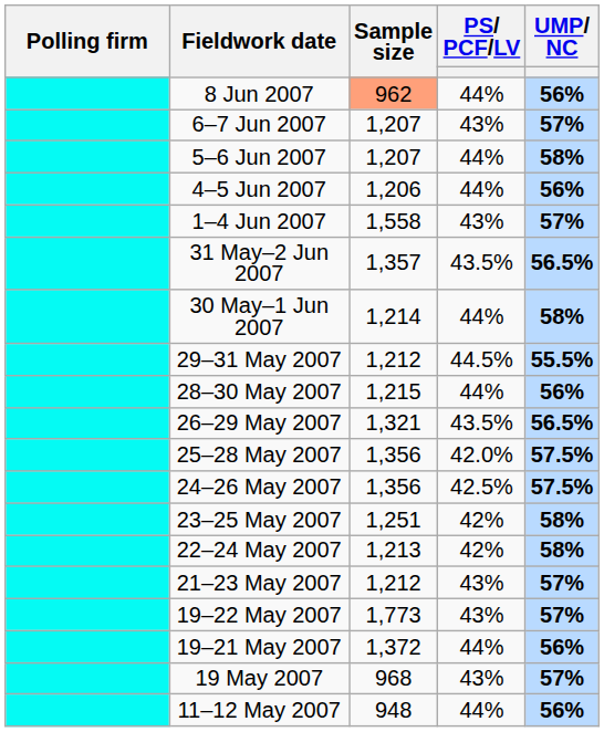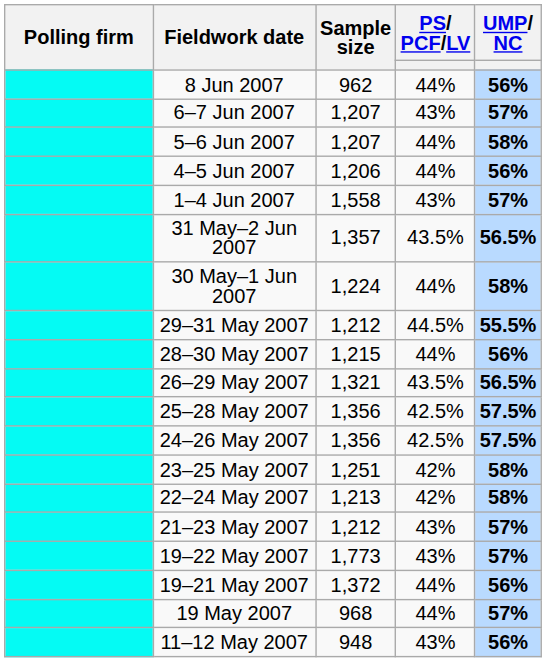8 Jun 2007 | Sample size: lightsalmon background -> no background
30 May–1 Jun 2007 | Sample size: 1,214 -> 1,224
25–28 May 2007 | PS/ PCF/LV: 42.0% -> 42.5%
19 May 2007 | PS/ PCF/LV: 43% -> 44%
11–12 May 2007 | PS/ PCF/LV: 44% -> 43%
